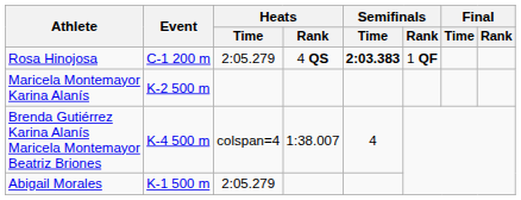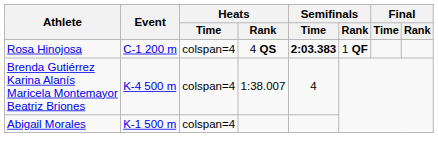Rosa Hinojosa | Heats / Time: 2:05.279 -> colspan=4
- row: Maricela Montemayor Karina Alanís | K-2 500 m
Abigail Morales | Heats / Time: 2:05.279 -> colspan=4
